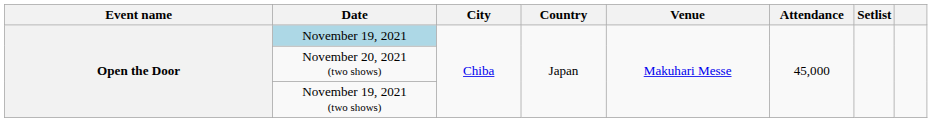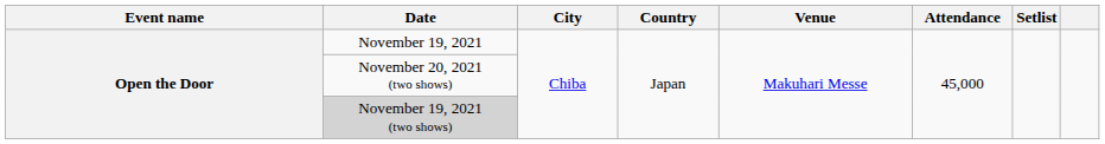November 19, 2021 | Date: lightblue background -> no background
November 19, 2021 (two shows) | Date: no background -> lightgrey background
